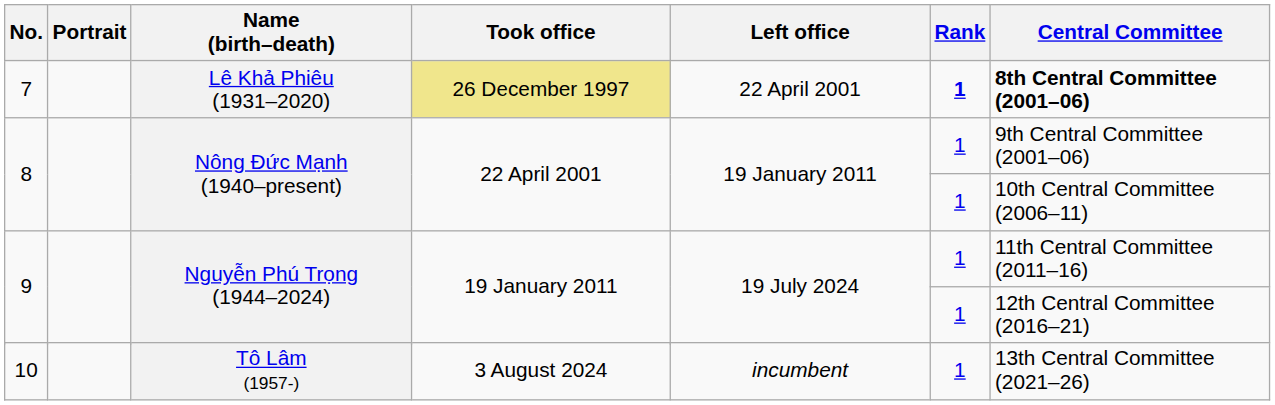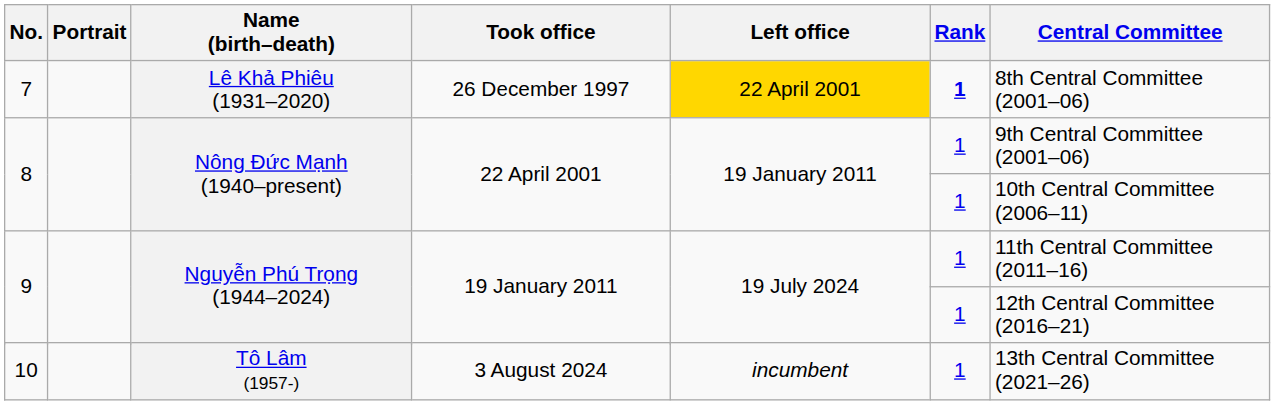7 | Took office: khaki background -> no background
7 | Left office: no background -> gold background
7 | Central Committee: bold -> normal
